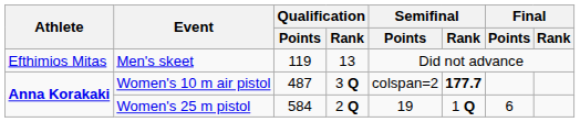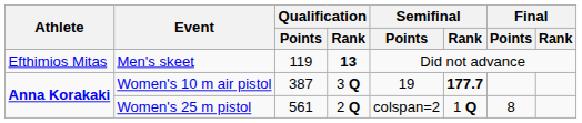Men's skeet | Qualification / Rank: normal -> bold
Women's 10 m air pistol | Qualification / Points: 487 -> 387
Women's 10 m air pistol | Semifinal / Points: colspan=2 -> 19
Women's 25 m pistol | Qualification / Points: 584 -> 561
Women's 25 m pistol | Semifinal / Points: 19 -> colspan=2
Women's 25 m pistol | Final / Points: 6 -> 8
